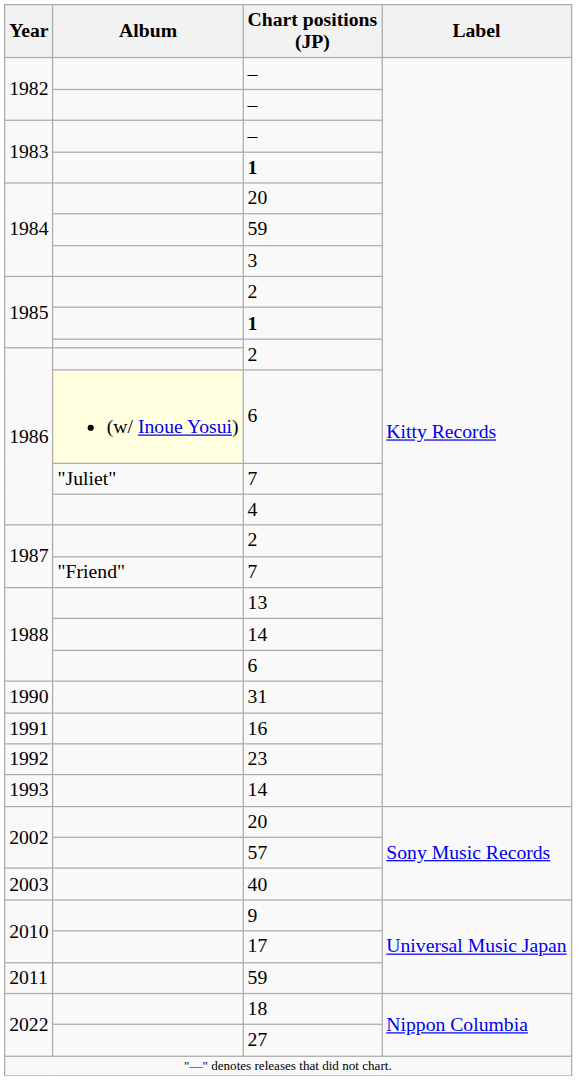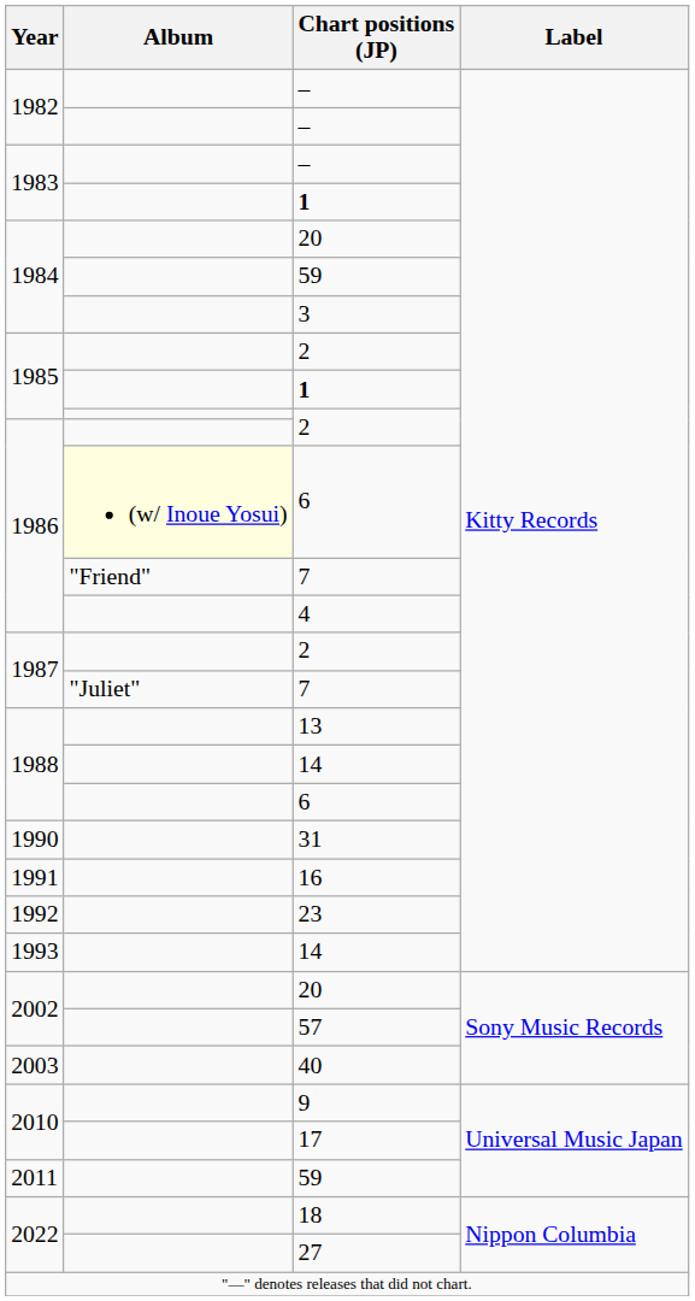1986 / 7 | Album: "Juliet" -> "Friend"
1987 / 7 | Album: "Friend" -> "Juliet"
